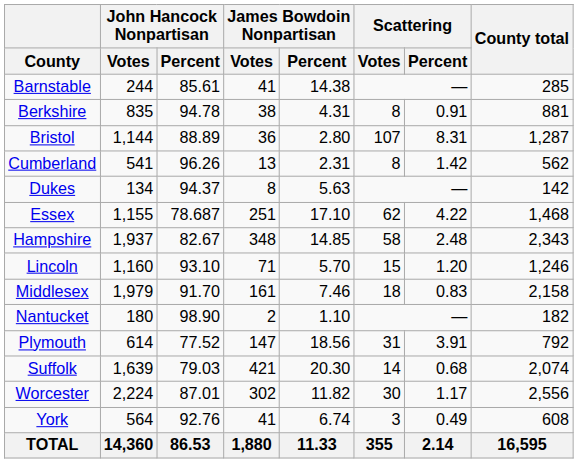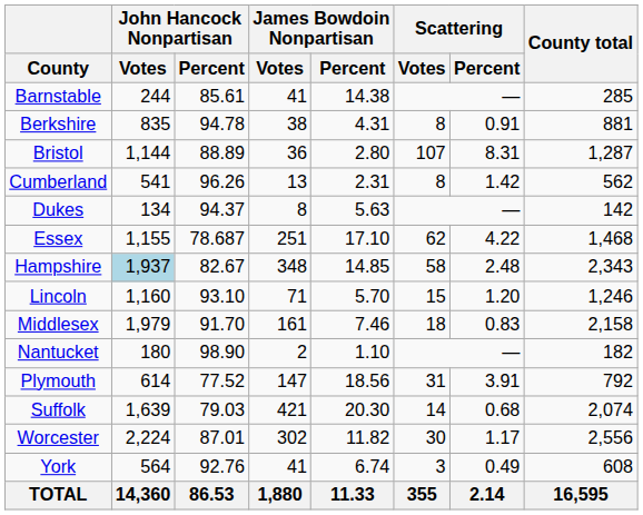Hampshire | John Hancock Nonpartisan / Votes: no background -> lightblue background
